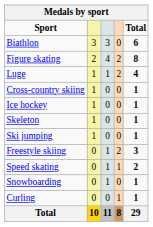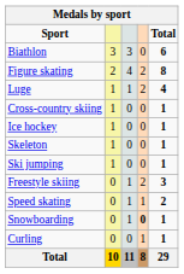Snowboarding | column 4: normal -> bold
